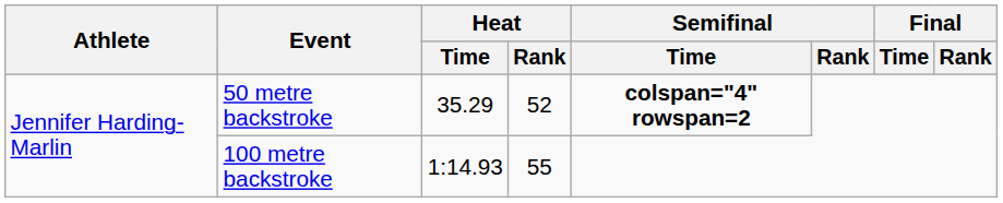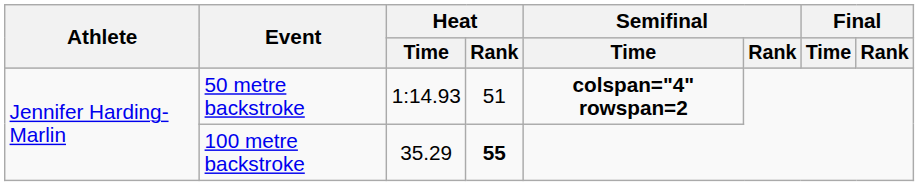50 metre backstroke | Heat / Time: 35.29 -> 1:14.93
50 metre backstroke | Heat / Rank: 52 -> 51
100 metre backstroke | Heat / Time: 1:14.93 -> 35.29
100 metre backstroke | Heat / Rank: normal -> bold
